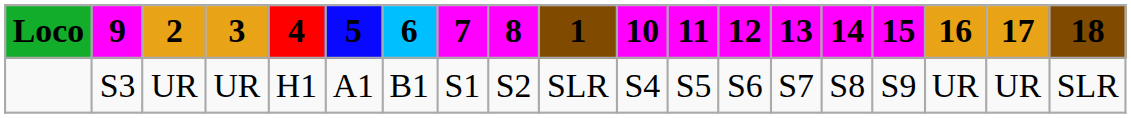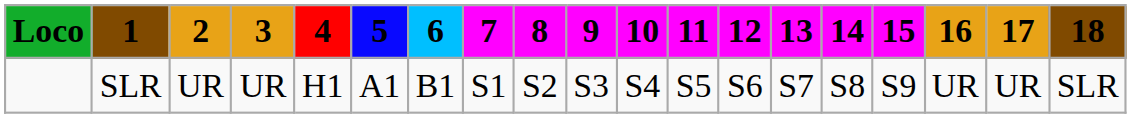columns swapped: 1 <-> 9
